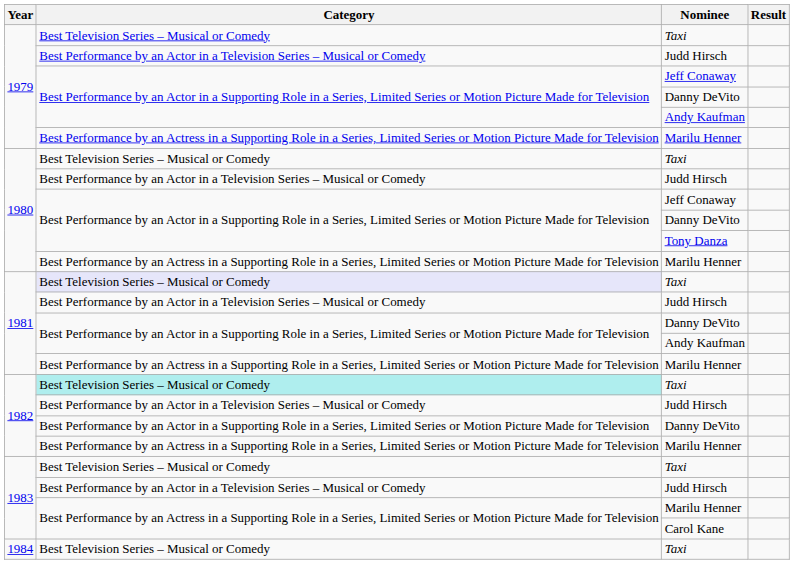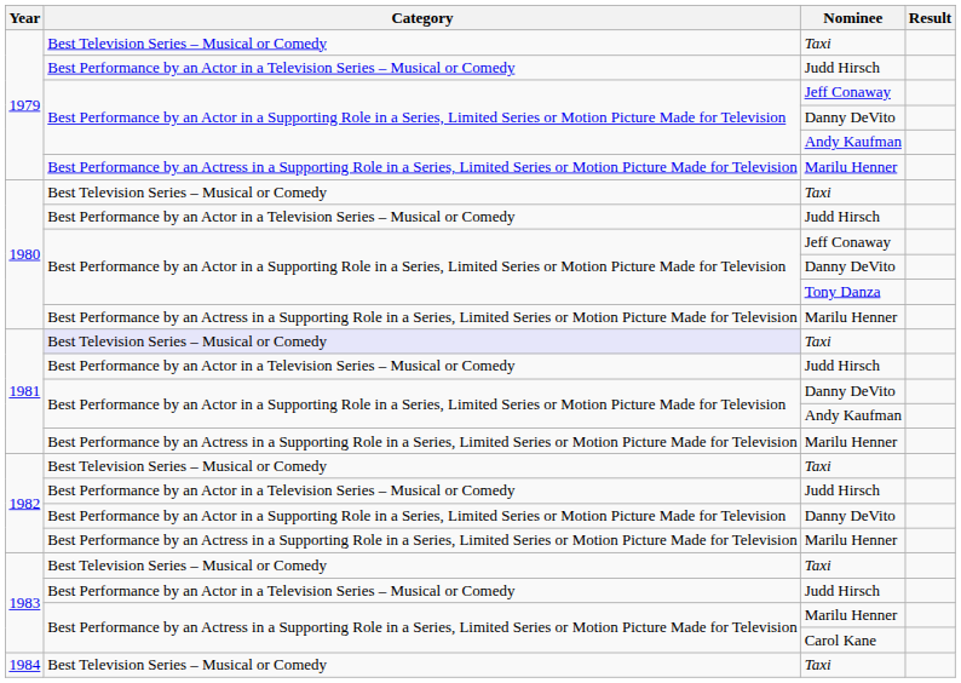1982 / Taxi | Category: paleturquoise background -> no background
